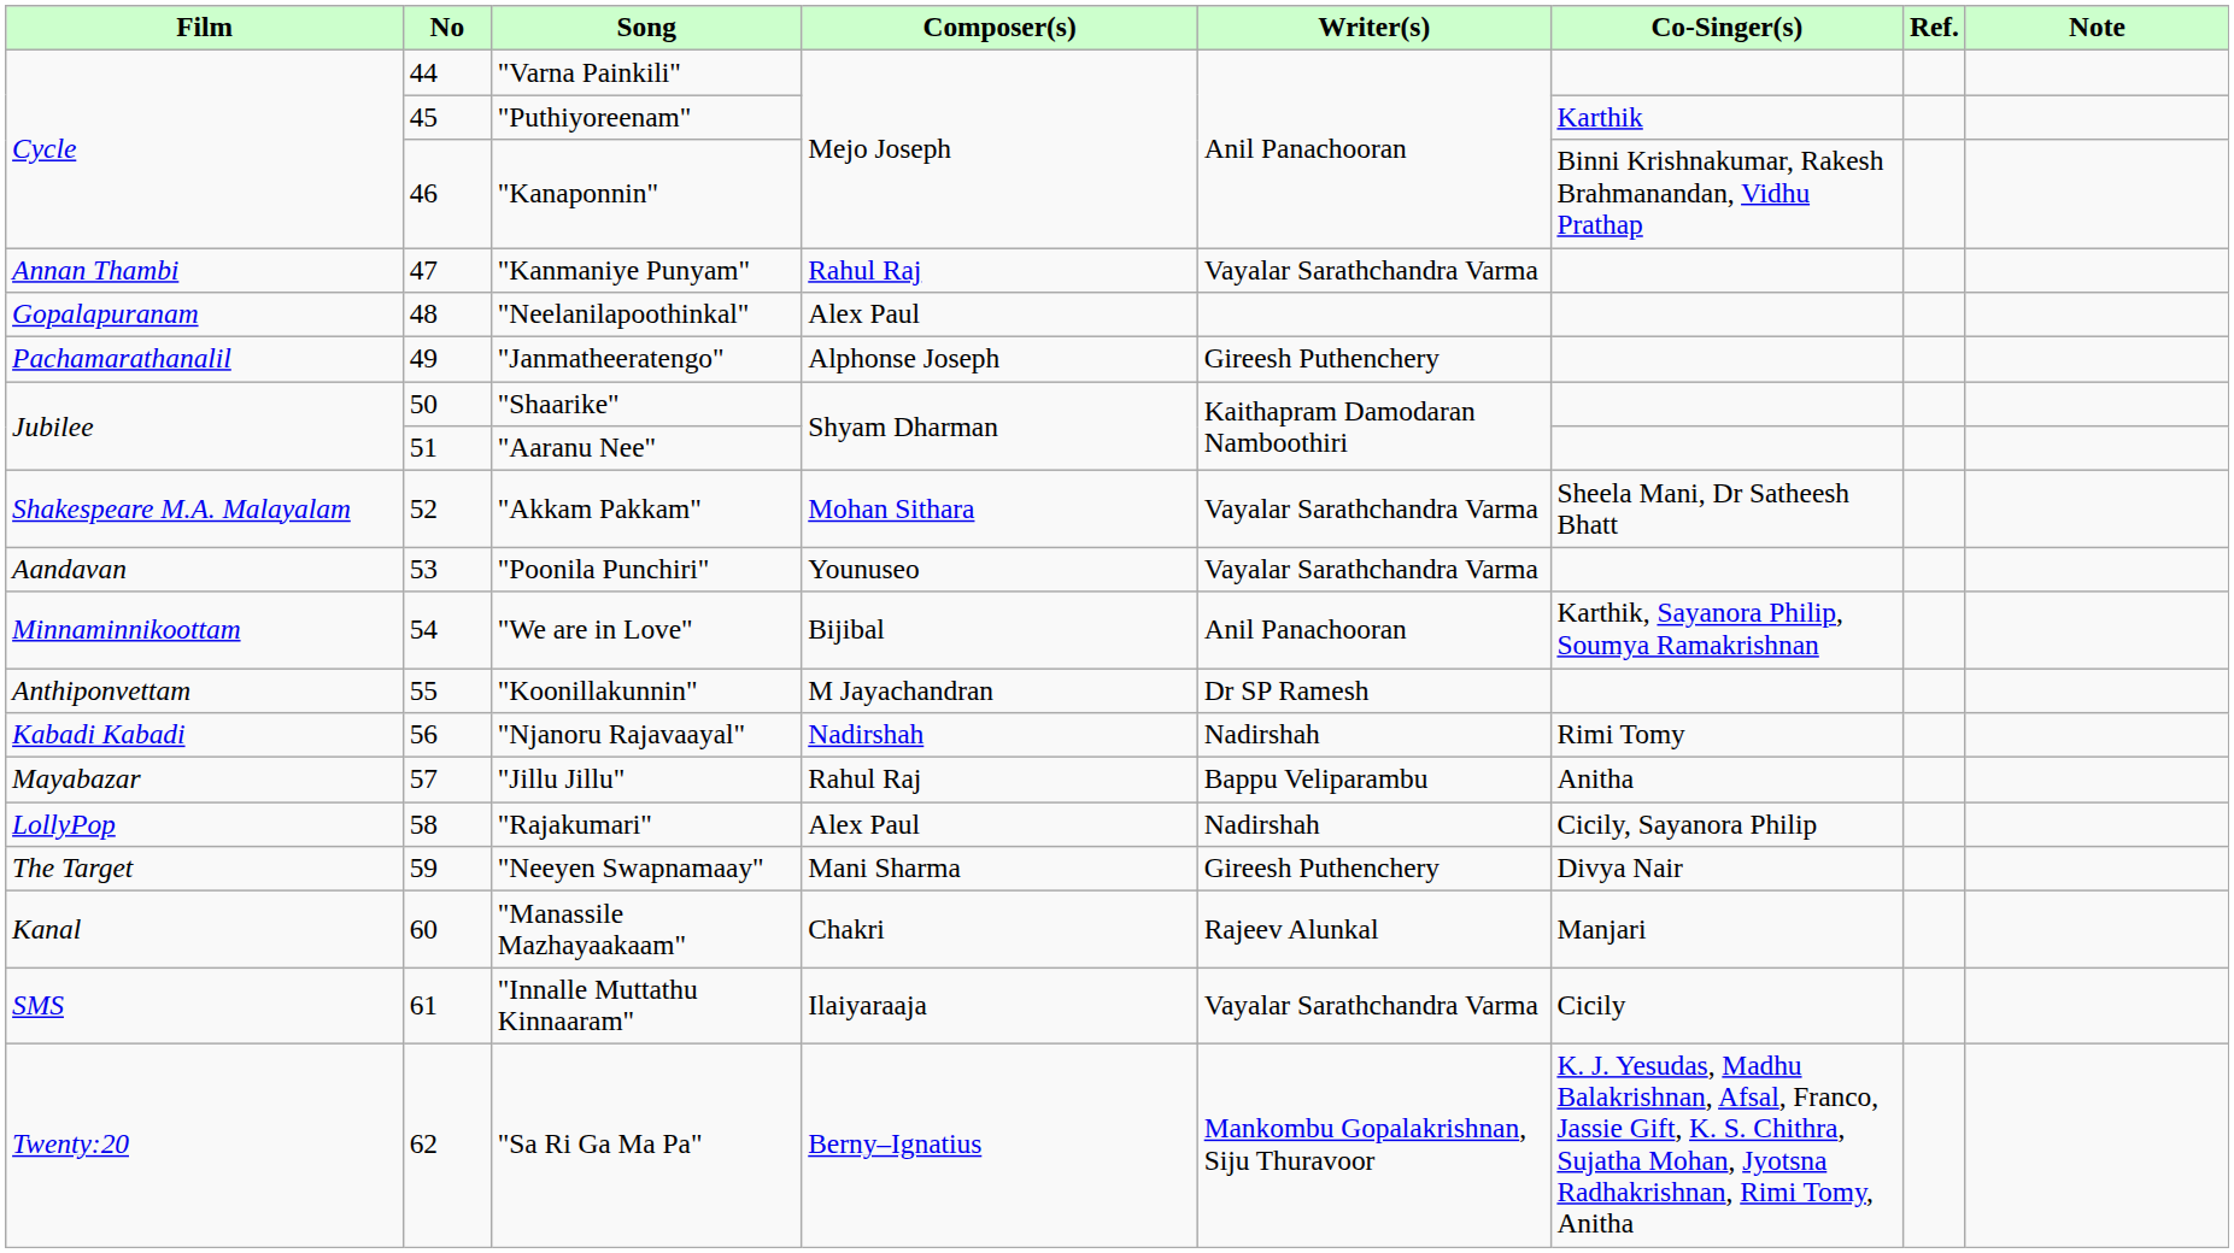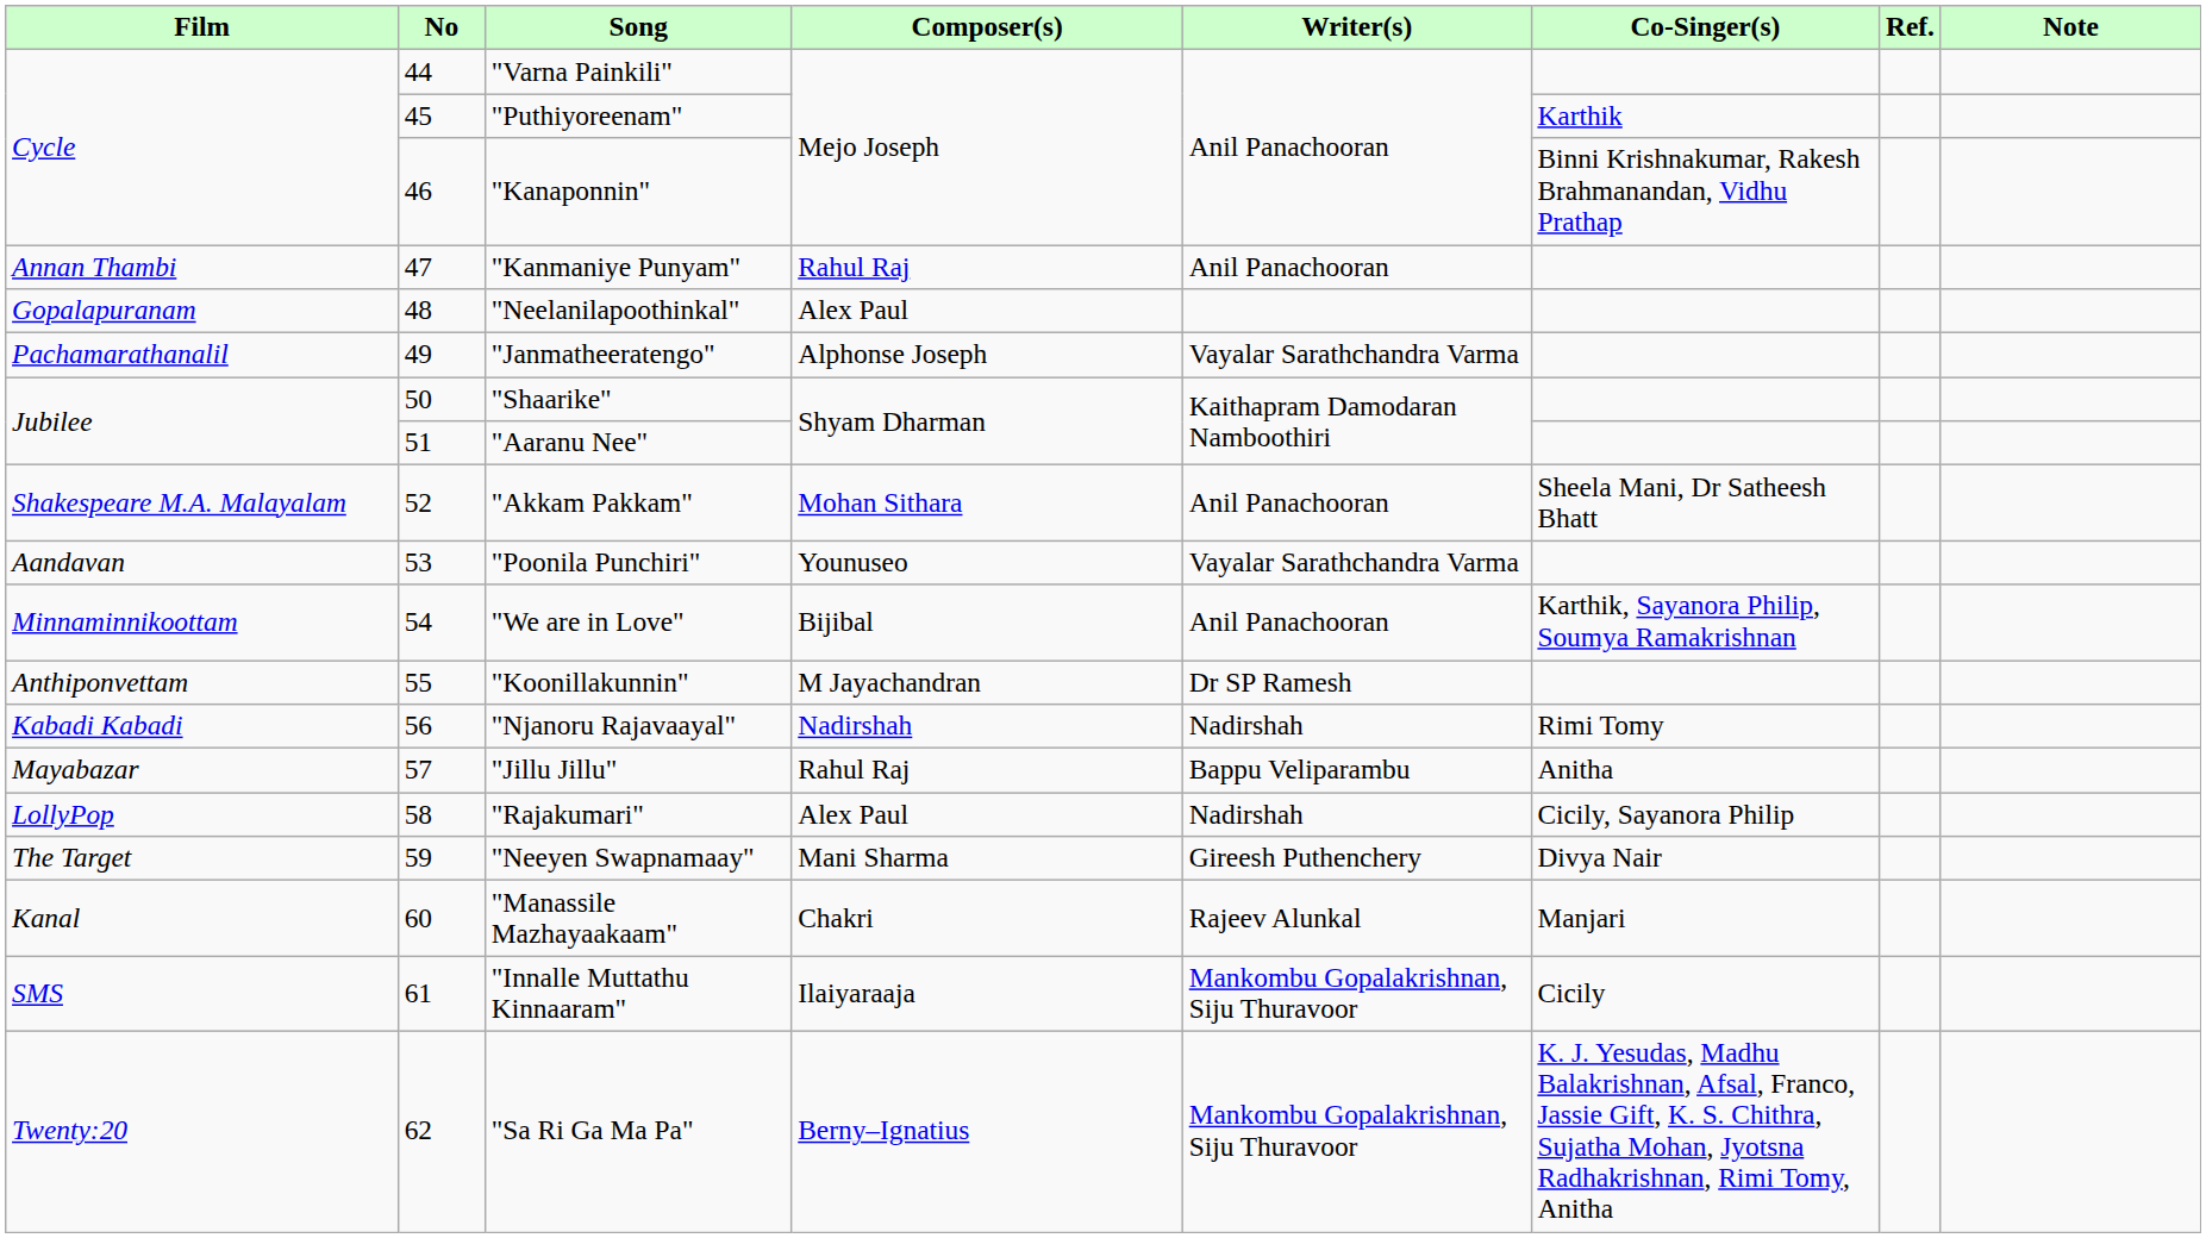"Kanmaniye Punyam" | Writer(s): Vayalar Sarathchandra Varma -> Anil Panachooran
"Janmatheeratengo" | Writer(s): Gireesh Puthenchery -> Vayalar Sarathchandra Varma
"Akkam Pakkam" | Writer(s): Vayalar Sarathchandra Varma -> Anil Panachooran
"Innalle Muttathu Kinnaaram" | Writer(s): Vayalar Sarathchandra Varma -> Mankombu Gopalakrishnan, Siju Thuravoor
